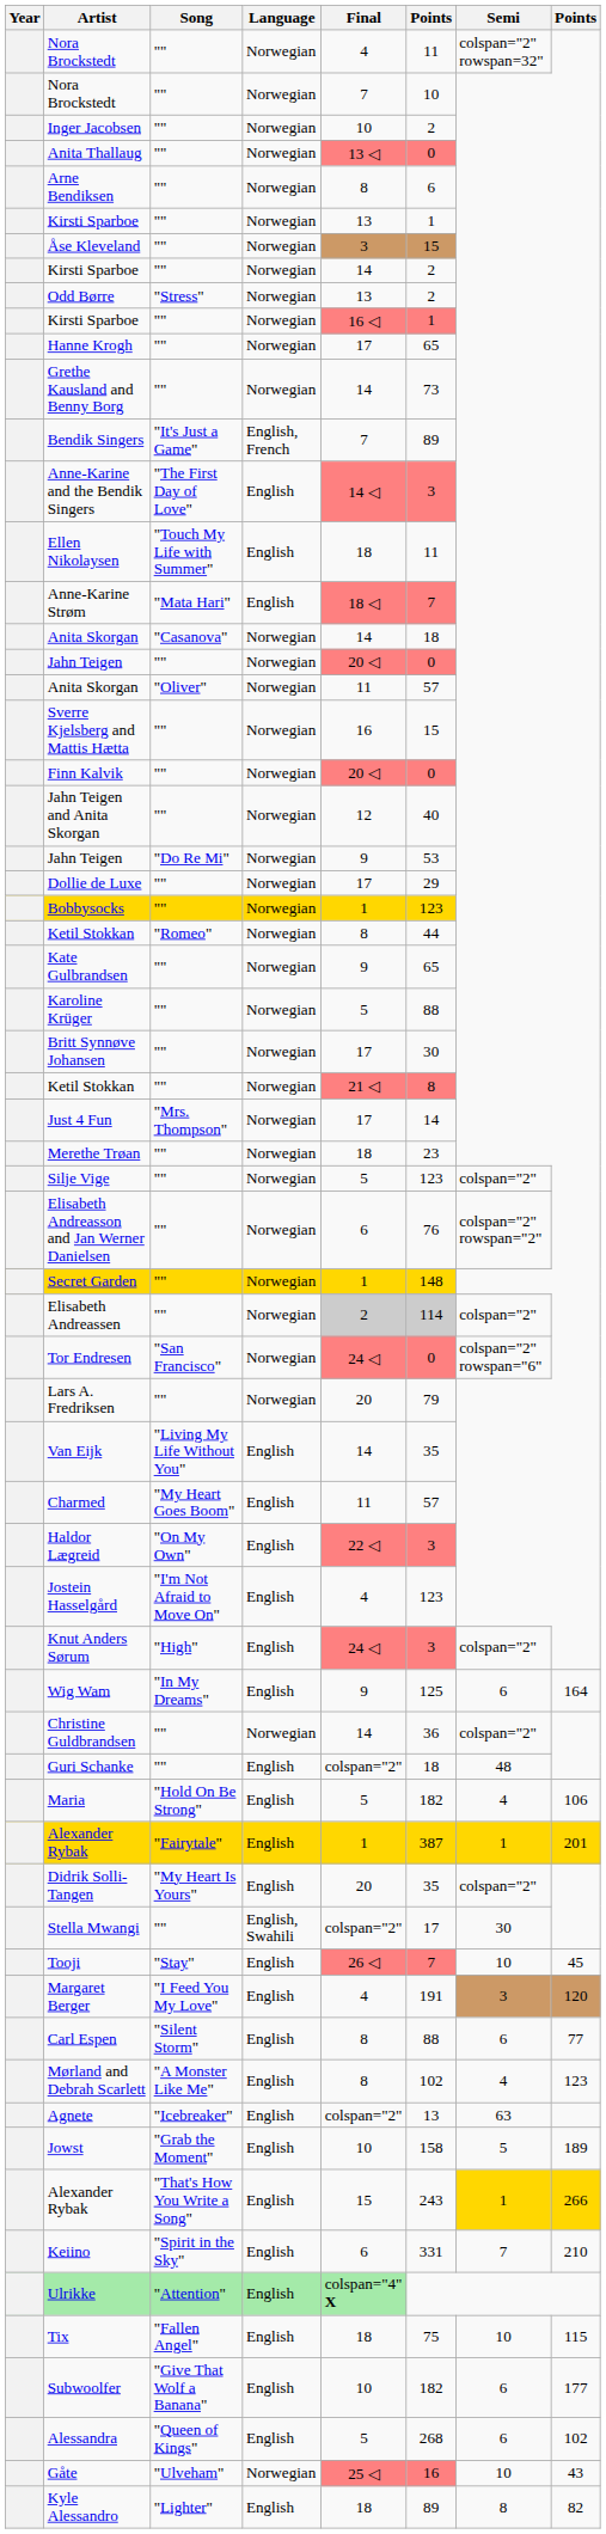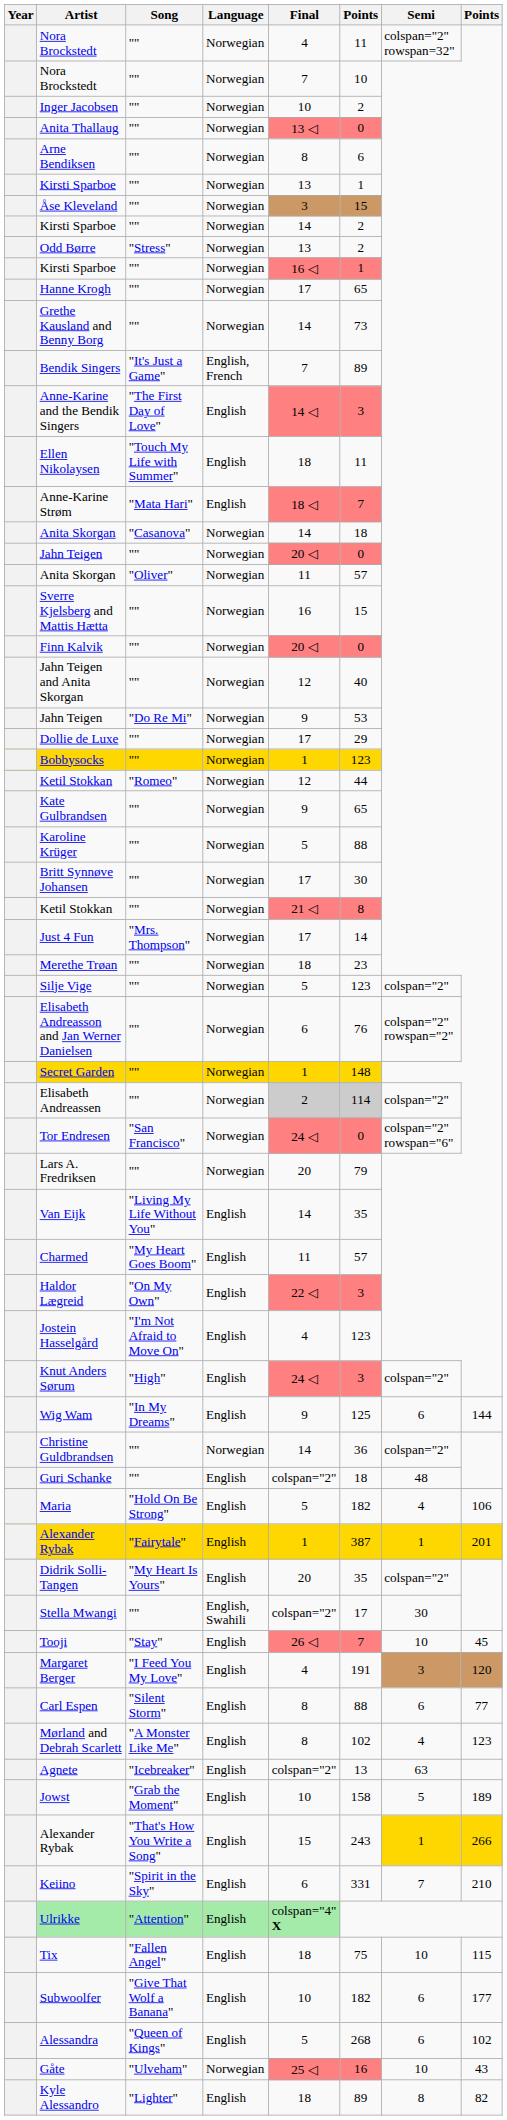Ketil Stokkan / "Romeo" | Final: 8 -> 12
Wig Wam | column 8: 164 -> 144
